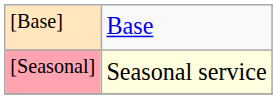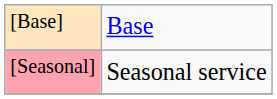[Seasonal] | column 2: lightyellow background -> no background
